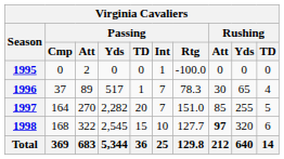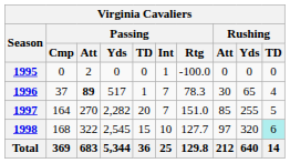1996 | Passing / Att: normal -> bold
1998 | Rushing / Att: bold -> normal
1998 | Rushing / TD: no background -> paleturquoise background
